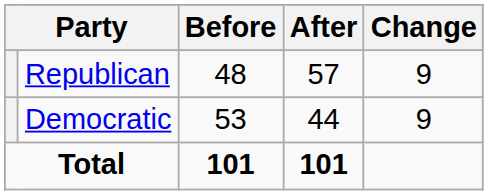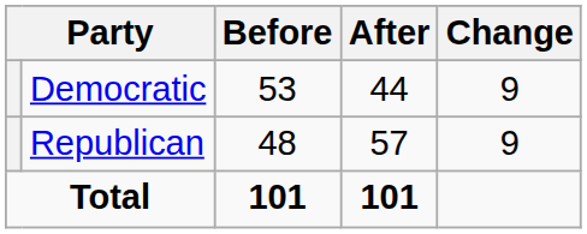rows swapped: Republican <-> Democratic
